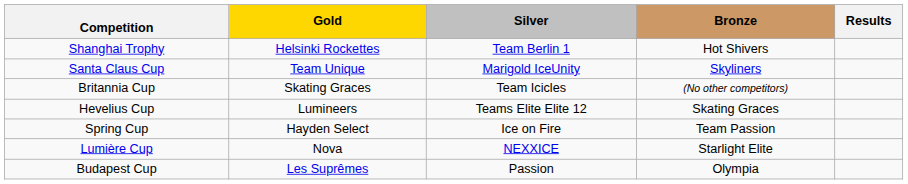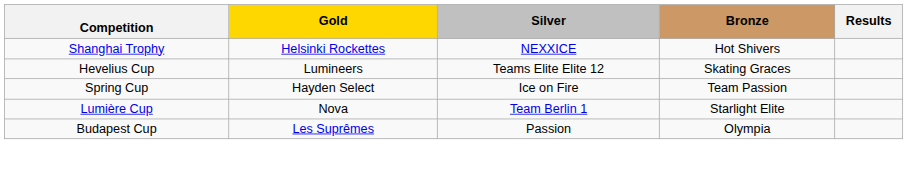Shanghai Trophy | Silver: Team Berlin 1 -> NEXXICE
- row: Santa Claus Cup | Team Unique | Marigold IceUnity | Skyliners
- row: Britannia Cup | Skating Graces | Team Icicles | (No other competitors)
Lumière Cup | Silver: NEXXICE -> Team Berlin 1
